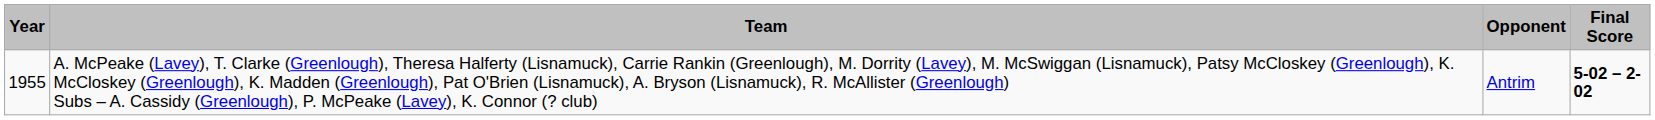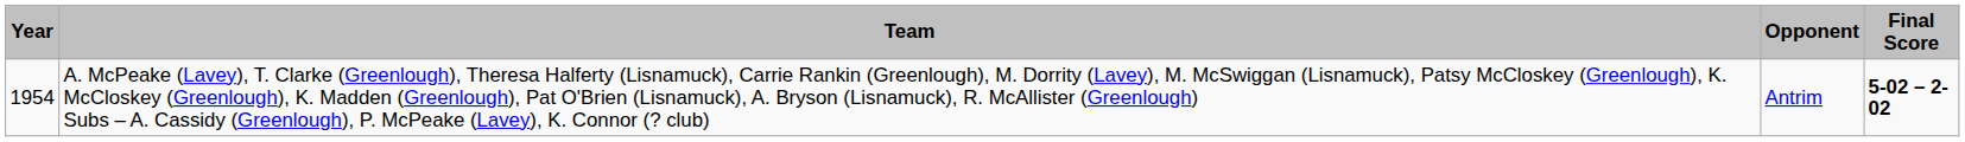row 2 | Year: 1955 -> 1954
